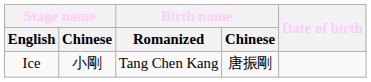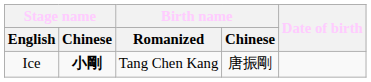Ice | Stage name / Chinese: normal -> bold
